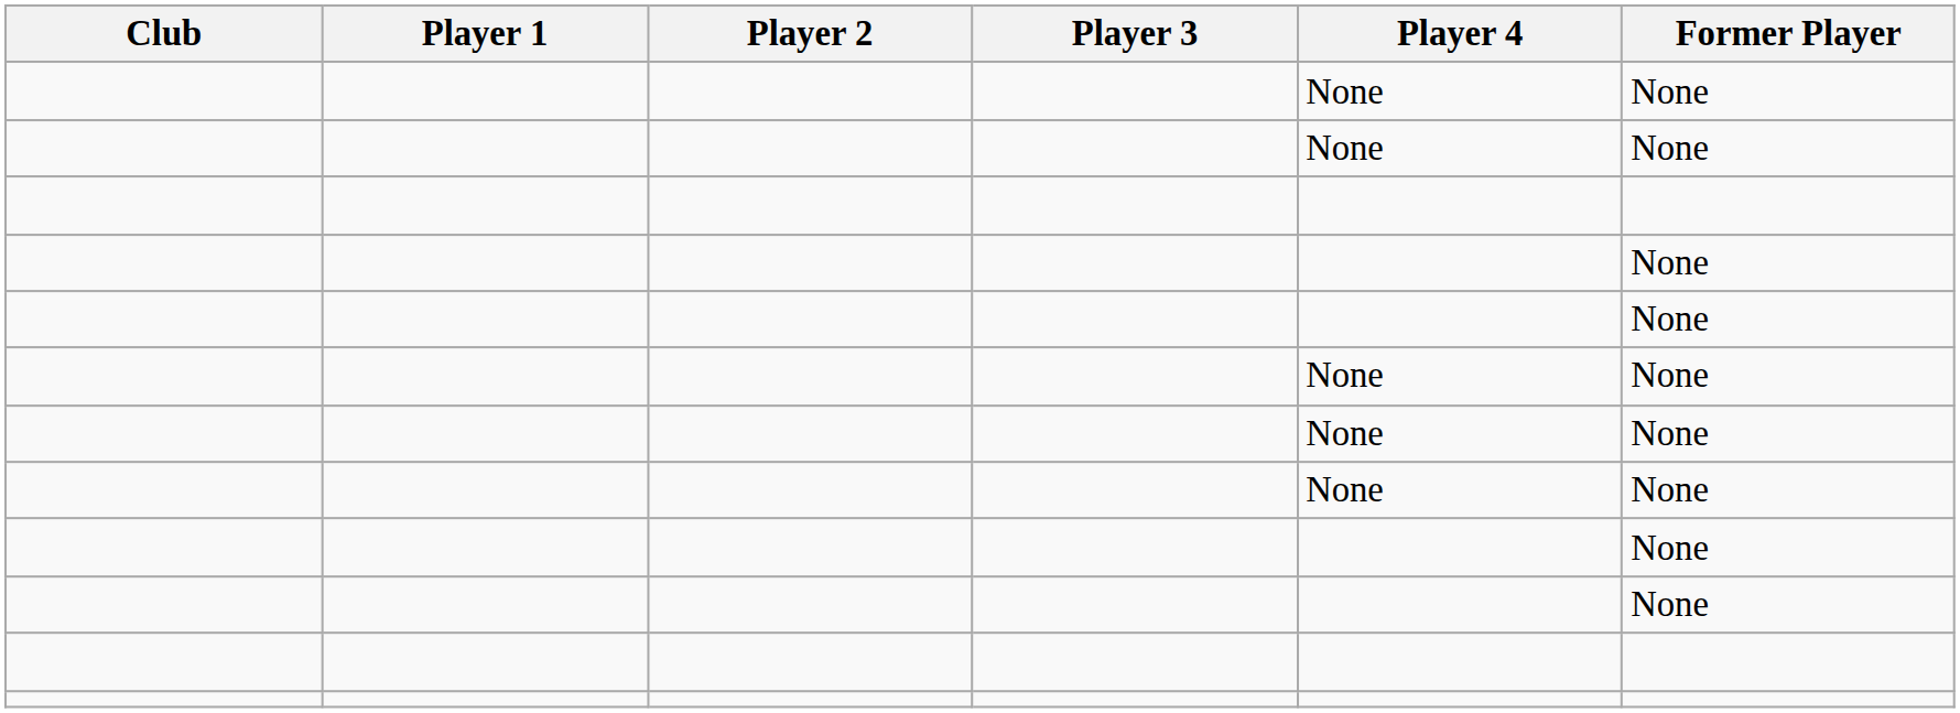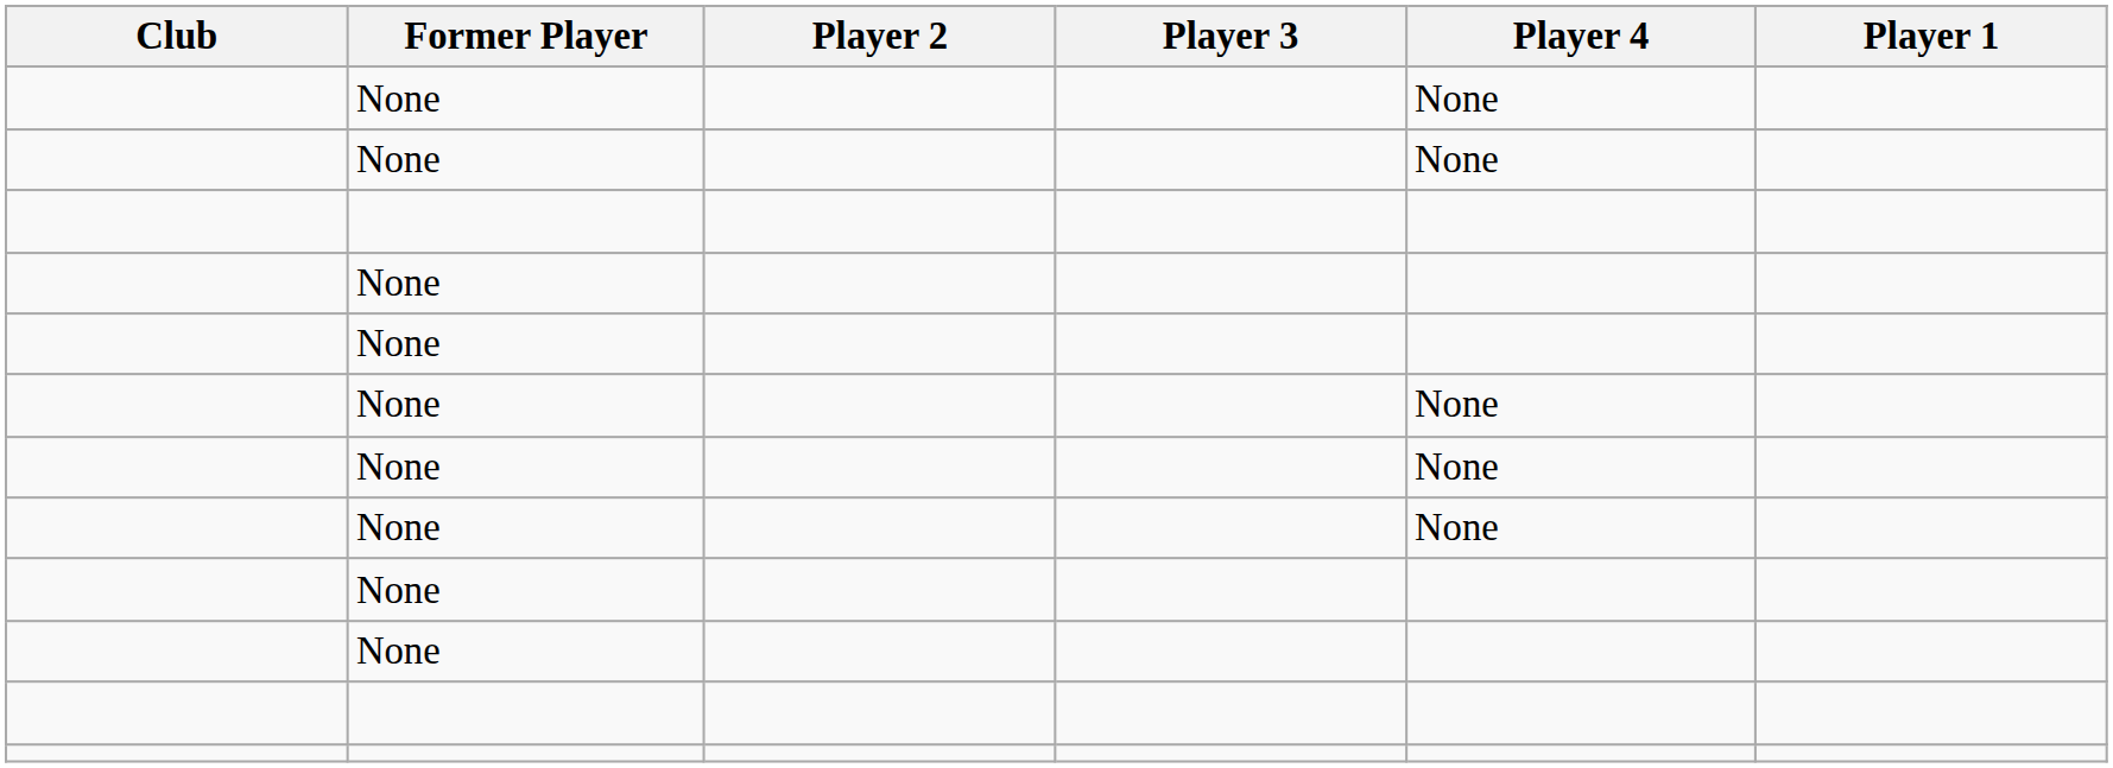columns swapped: Player 1 <-> Former Player
